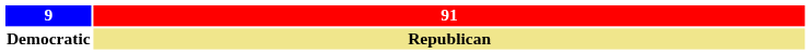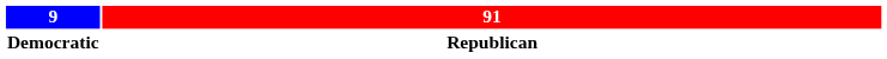Democratic | 91: khaki background -> no background
